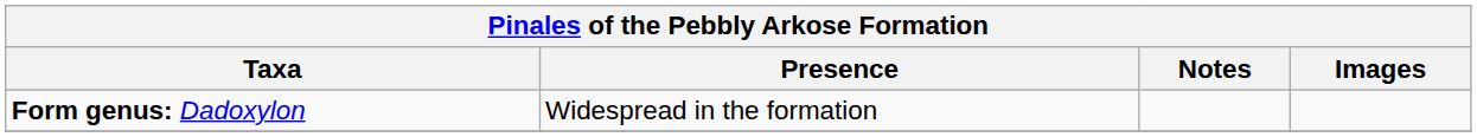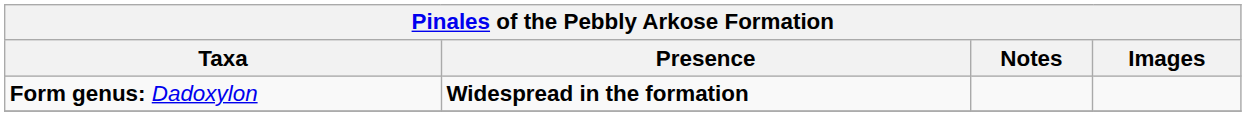Form genus: Dadoxylon | Presence: normal -> bold
